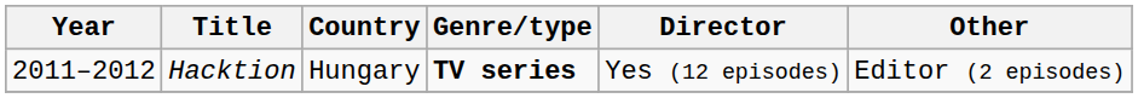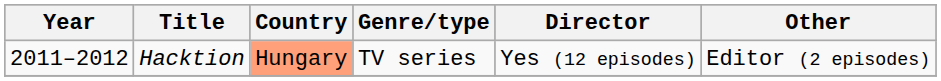Hacktion | Country: no background -> lightsalmon background
Hacktion | Genre/type: bold -> normal
